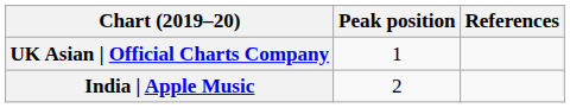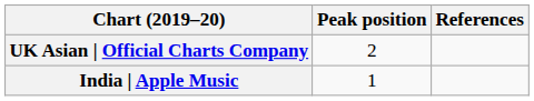row 2 | Peak position: 1 -> 2
row 3 | Peak position: 2 -> 1
